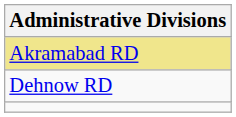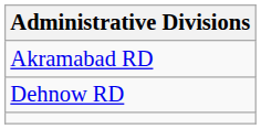row 2 | column 1: khaki background -> no background
